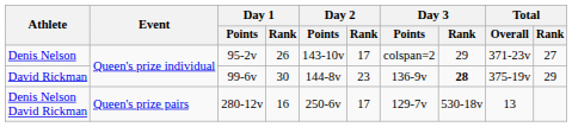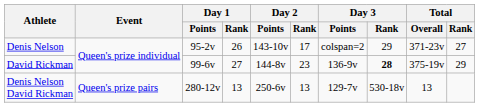David Rickman | Day 1 / Rank: 30 -> 27
Denis Nelson David Rickman | Day 1 / Rank: 16 -> 13
Denis Nelson David Rickman | Day 2 / Rank: 17 -> 13
